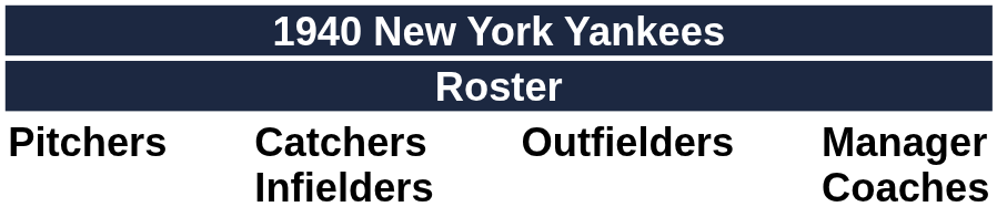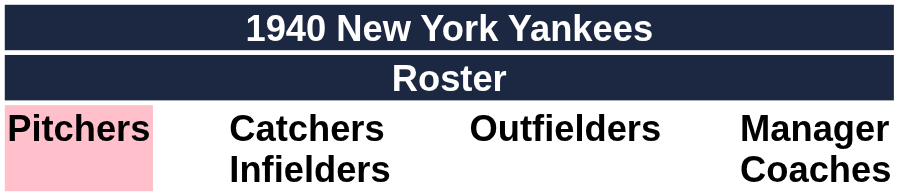Pitchers | column 1: no background -> pink background
